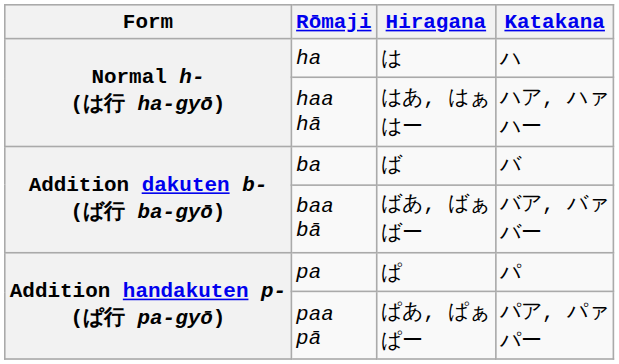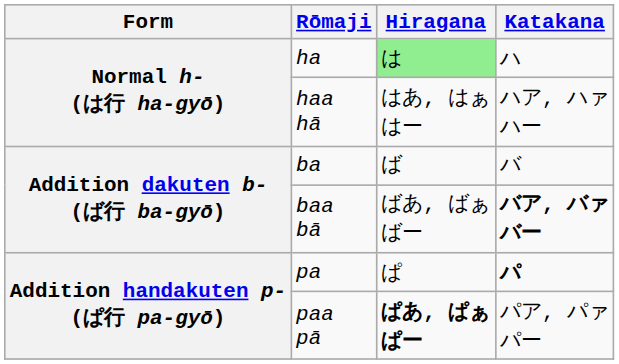ha | Hiragana: no background -> lightgreen background
baa bā | Katakana: normal -> bold
pa | Katakana: normal -> bold
paa pā | Hiragana: normal -> bold
